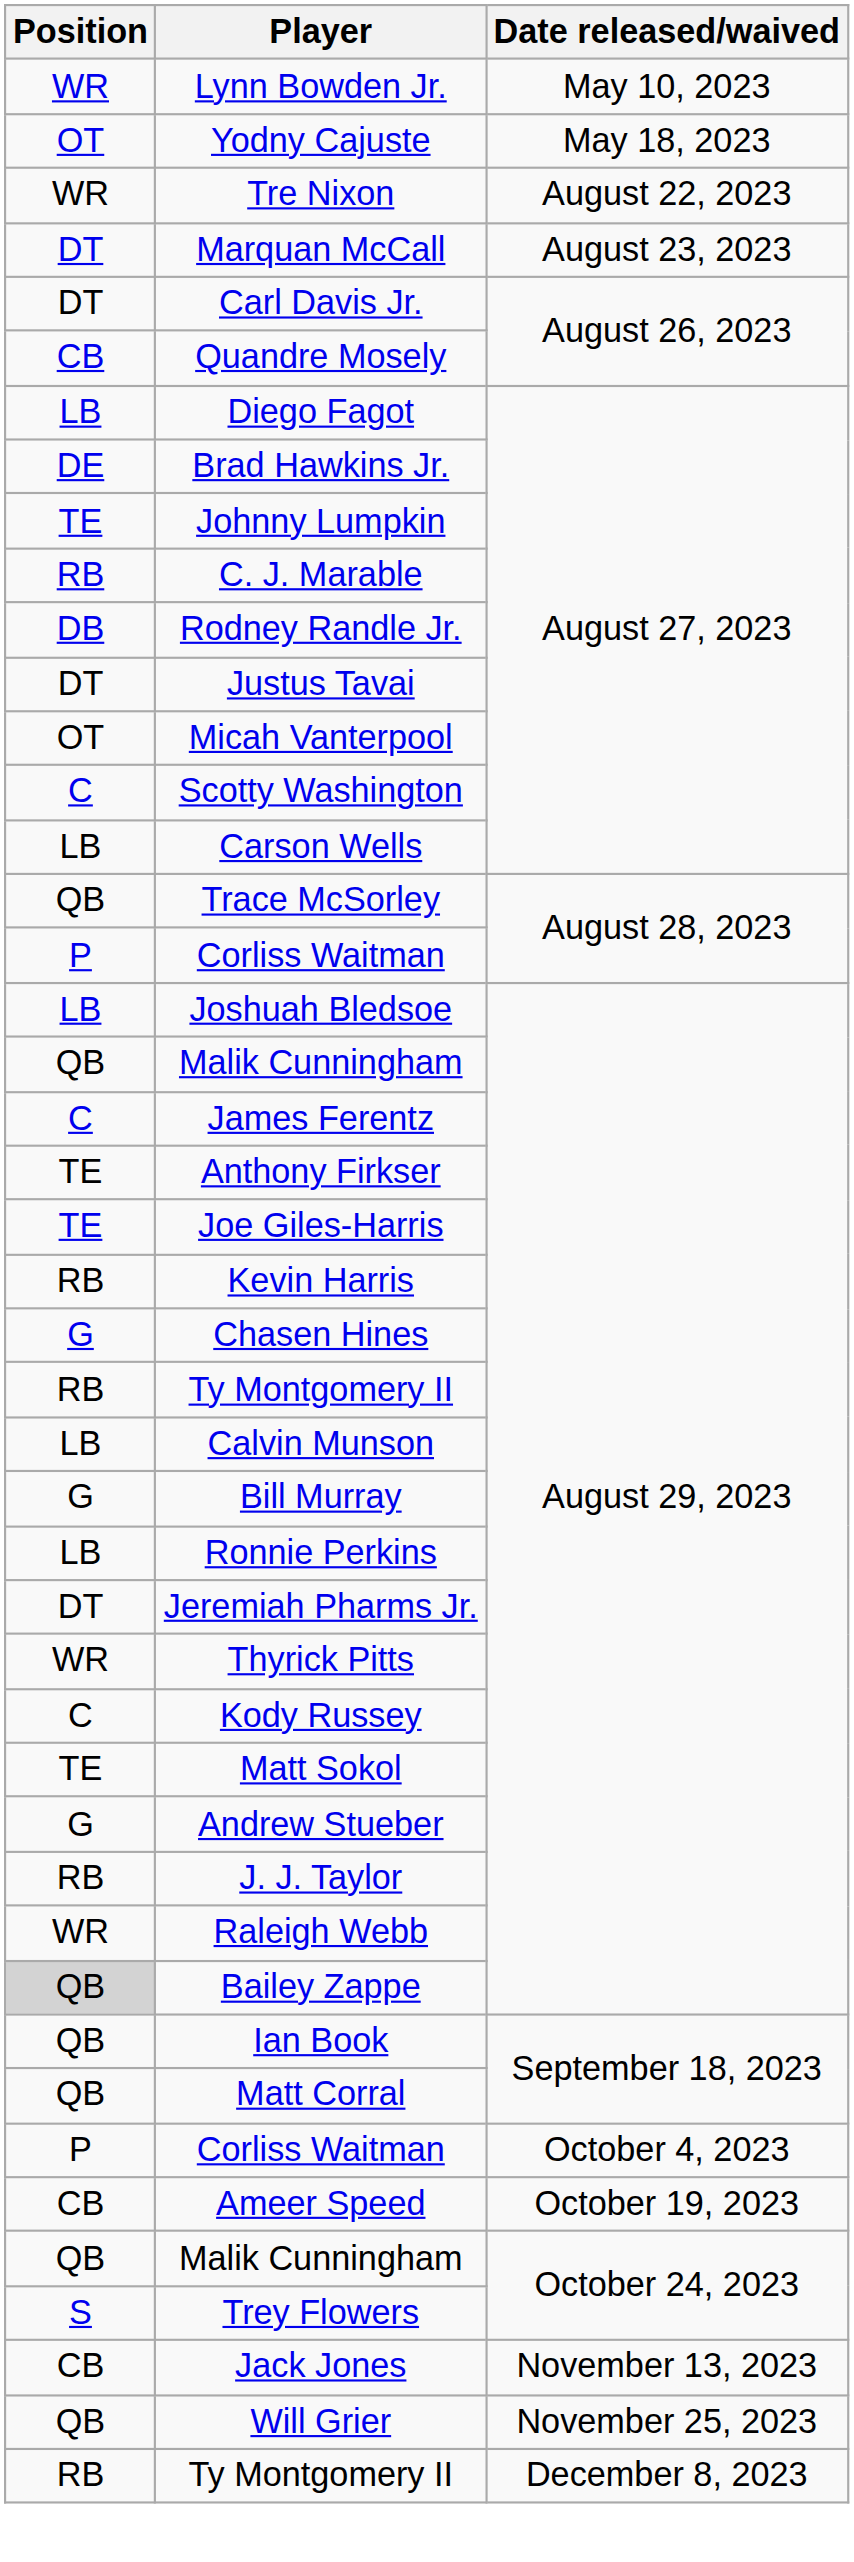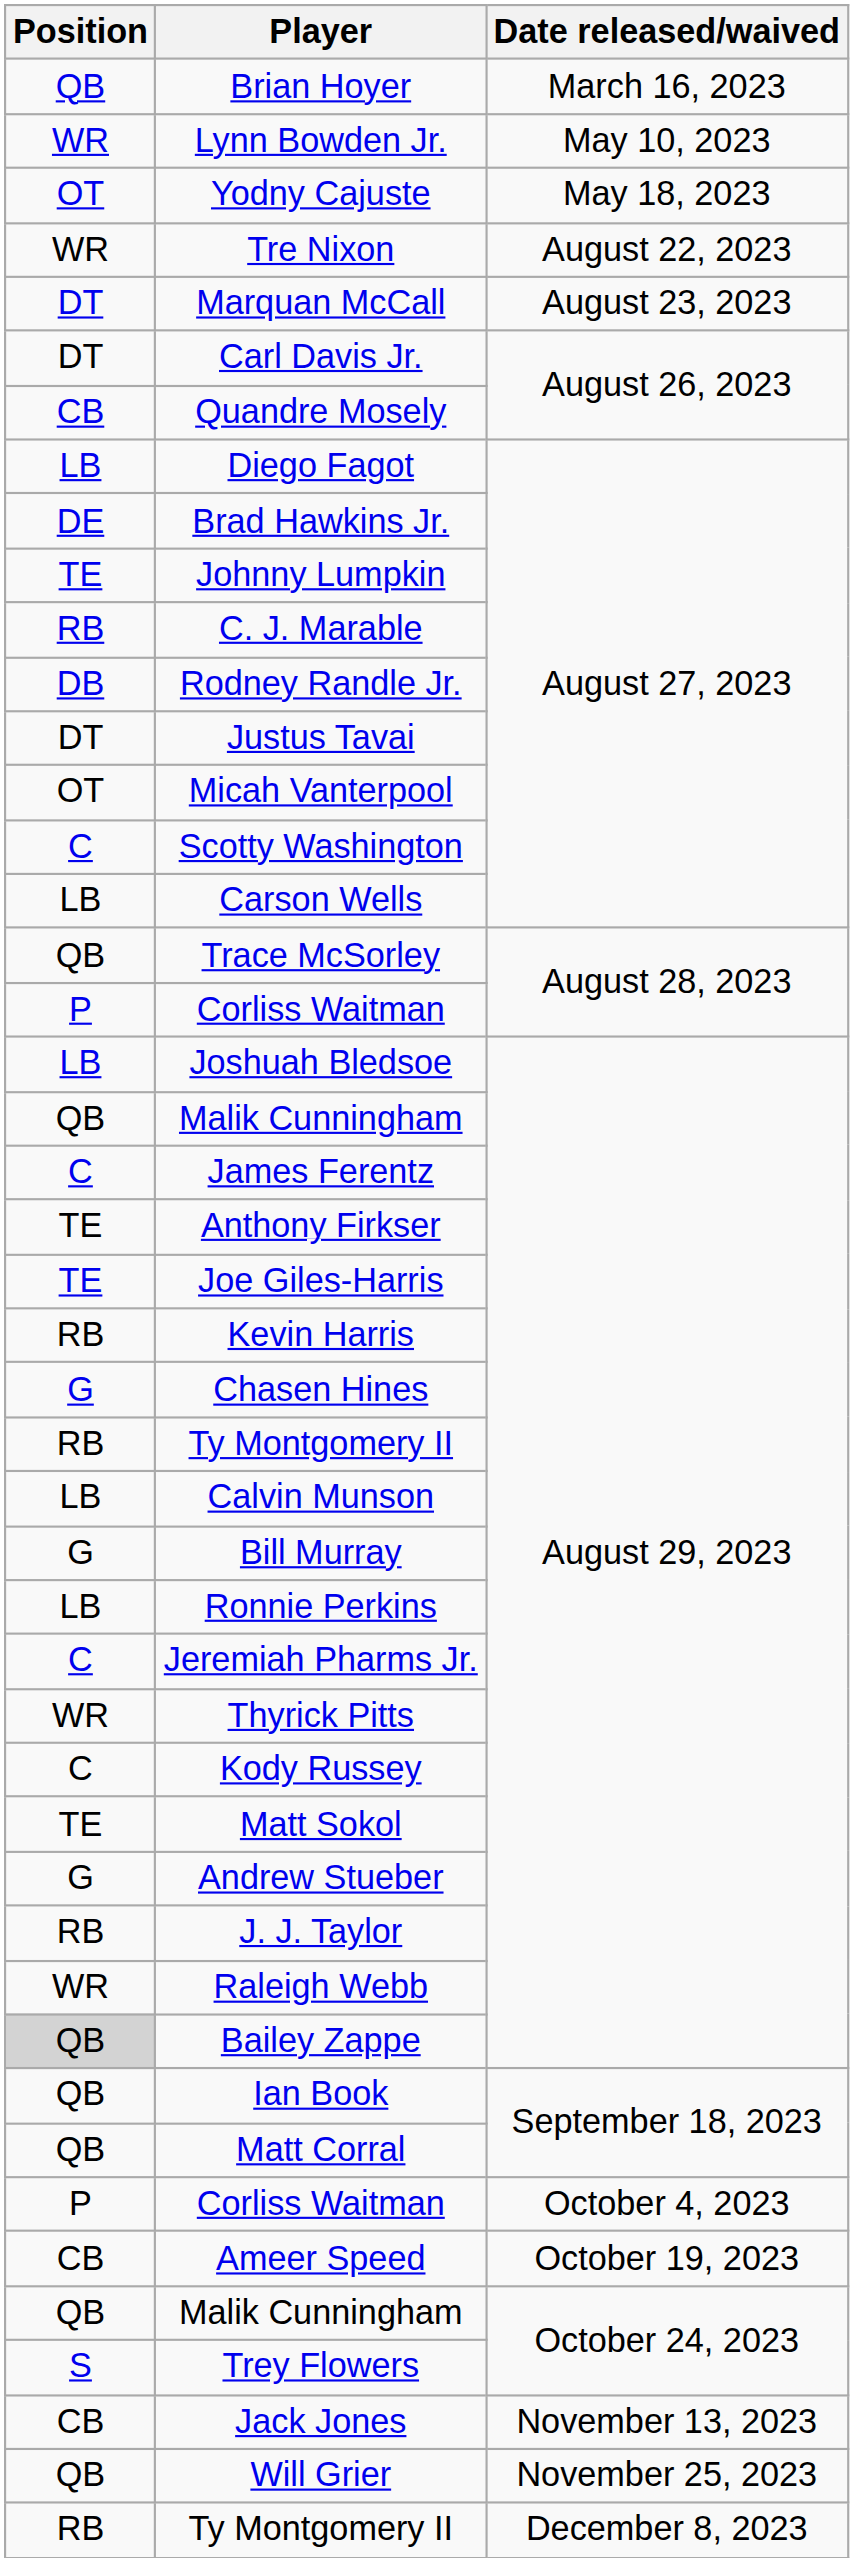+ row: QB | Brian Hoyer | March 16, 2023
Jeremiah Pharms Jr. | Position: DT -> C
